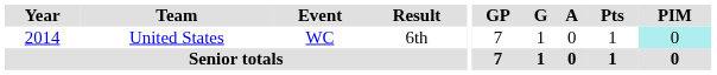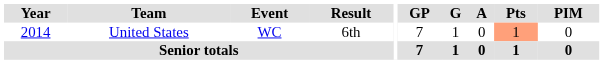United States | Pts: no background -> lightsalmon background
United States | PIM: paleturquoise background -> no background
